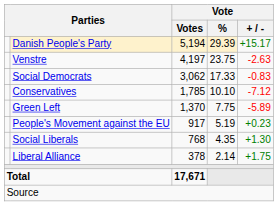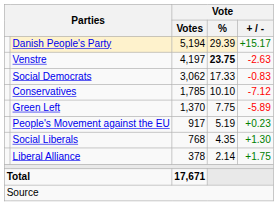Venstre | Vote / %: normal -> bold
